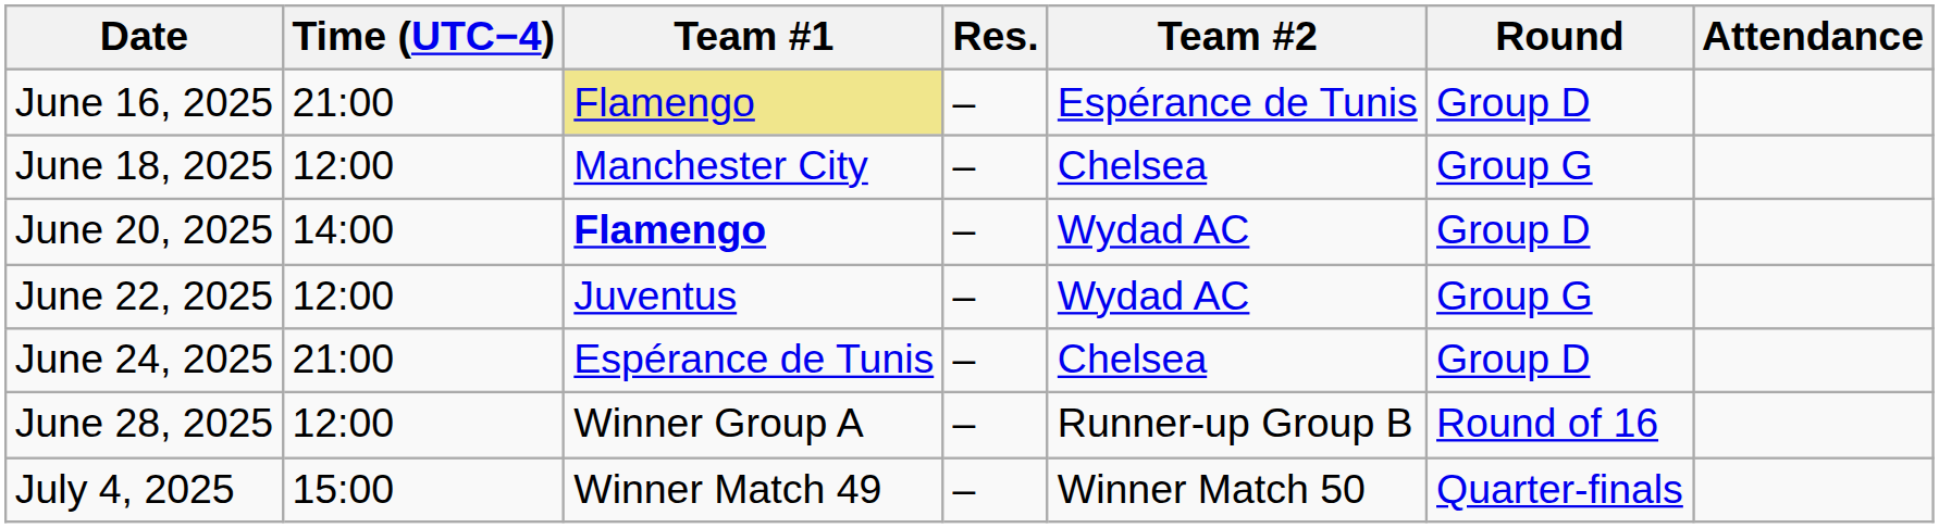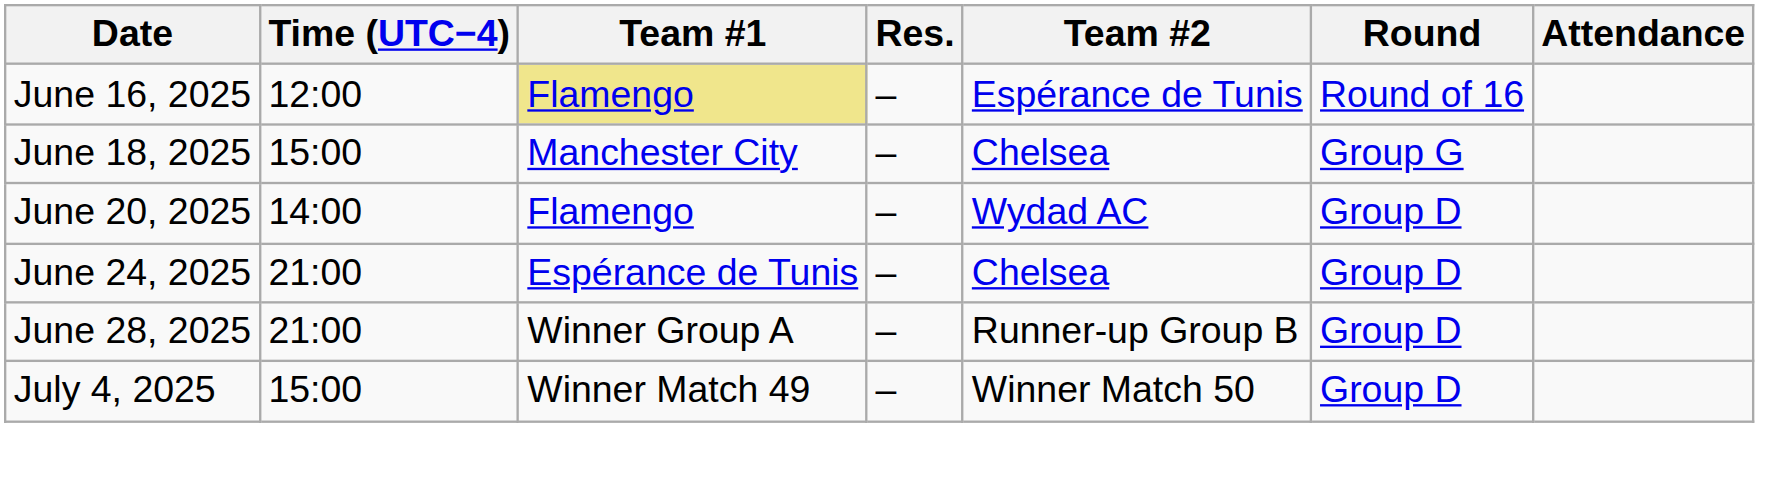June 16, 2025 | Time (UTC−4): 21:00 -> 12:00
June 16, 2025 | Round: Group D -> Round of 16
June 18, 2025 | Time (UTC−4): 12:00 -> 15:00
June 20, 2025 | Team #1: bold -> normal
- row: June 22, 2025 | 12:00 | Juventus | – | Wydad AC | Group G
June 28, 2025 | Time (UTC−4): 12:00 -> 21:00
June 28, 2025 | Round: Round of 16 -> Group D
July 4, 2025 | Round: Quarter-finals -> Group D
